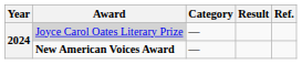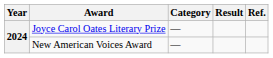Joyce Carol Oates Literary Prize | Award: lightgrey background -> no background
New American Voices Award | Award: bold -> normal
